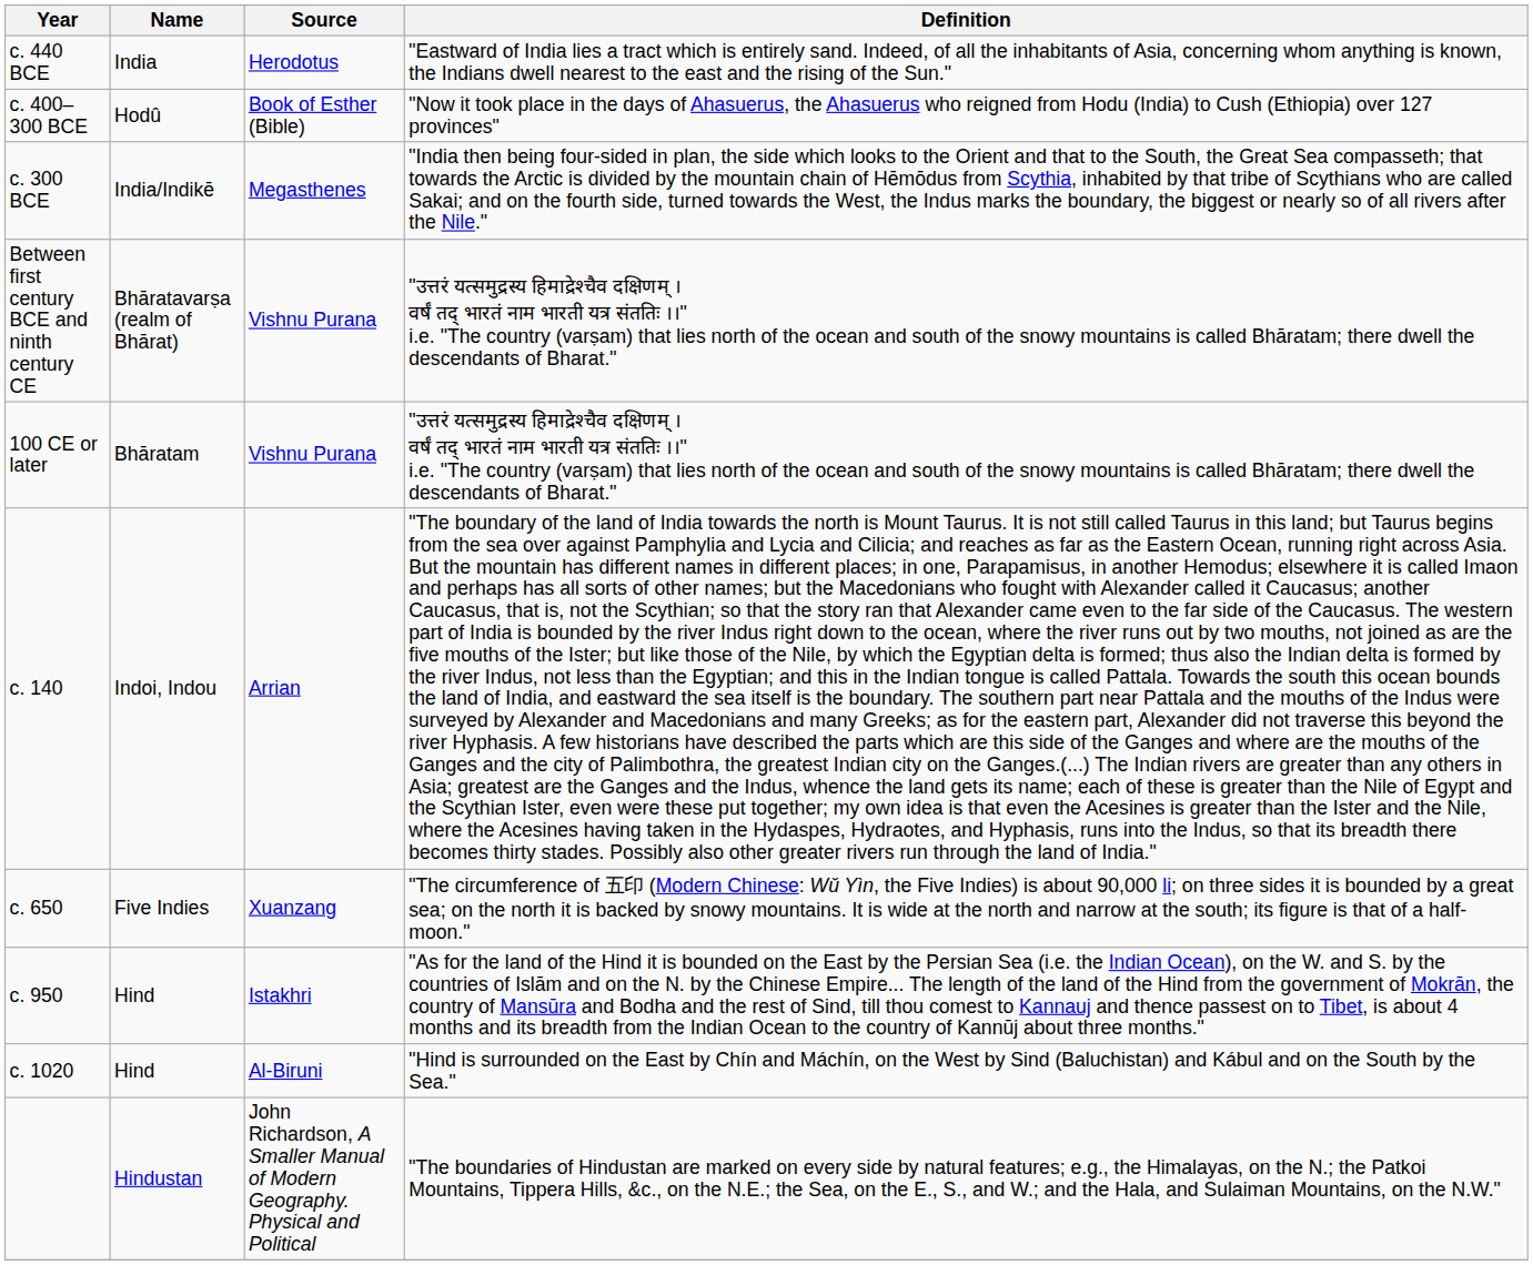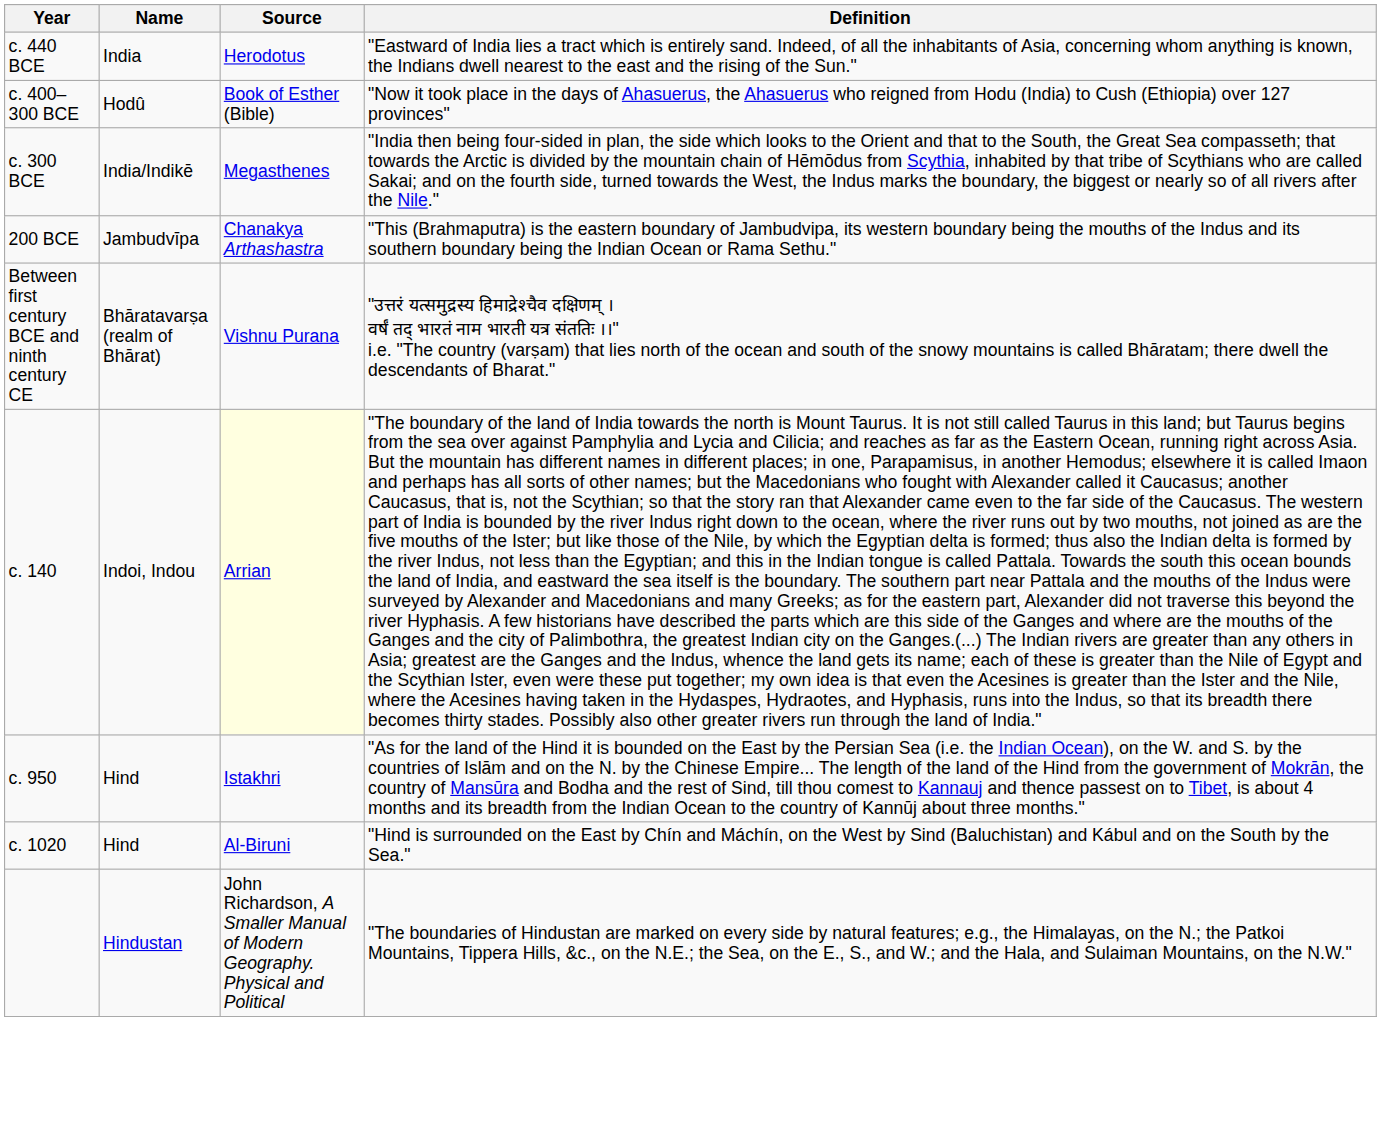+ row: 200 BCE | Jambudvīpa | Chanakya Arthashastra | "This (Brahmaputra) is the eastern boundary of Jambudvipa, its western boundary being the mouths of the Indus and its southern boundary being the Indian Ocean or Rama Sethu."
- row: 100 CE or later | Bhāratam | Vishnu Purana | "उत्तरं यत्समुद्रस्य हिमाद्रेश्चैव दक्षिणम् । वर्षं तद् भारतं नाम भारती यत्र संततिः ।।" i.e. "The country (varṣam) that lies north of the ocean and south of the snowy mountains is called Bhāratam; there dwell the descendants of Bharat."
c. 140 | Source: no background -> lightyellow background
- row: c. 650 | Five Indies | Xuanzang | "The circumference of 五印 (Modern Chinese: Wǔ Yìn, the Five Indies) is about 90,000 li; on three sides it is bounded by a great sea; on the north it is backed by snowy mountains. It is wide at the north and narrow at the south; its figure is that of a half-moon."
